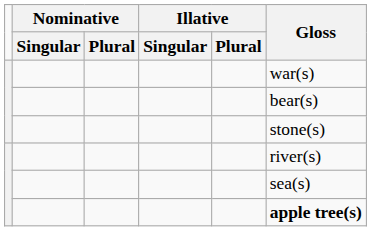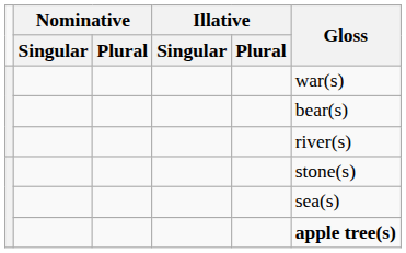row 5 | Gloss: stone(s) -> river(s)
row 6 | Gloss: river(s) -> stone(s)
